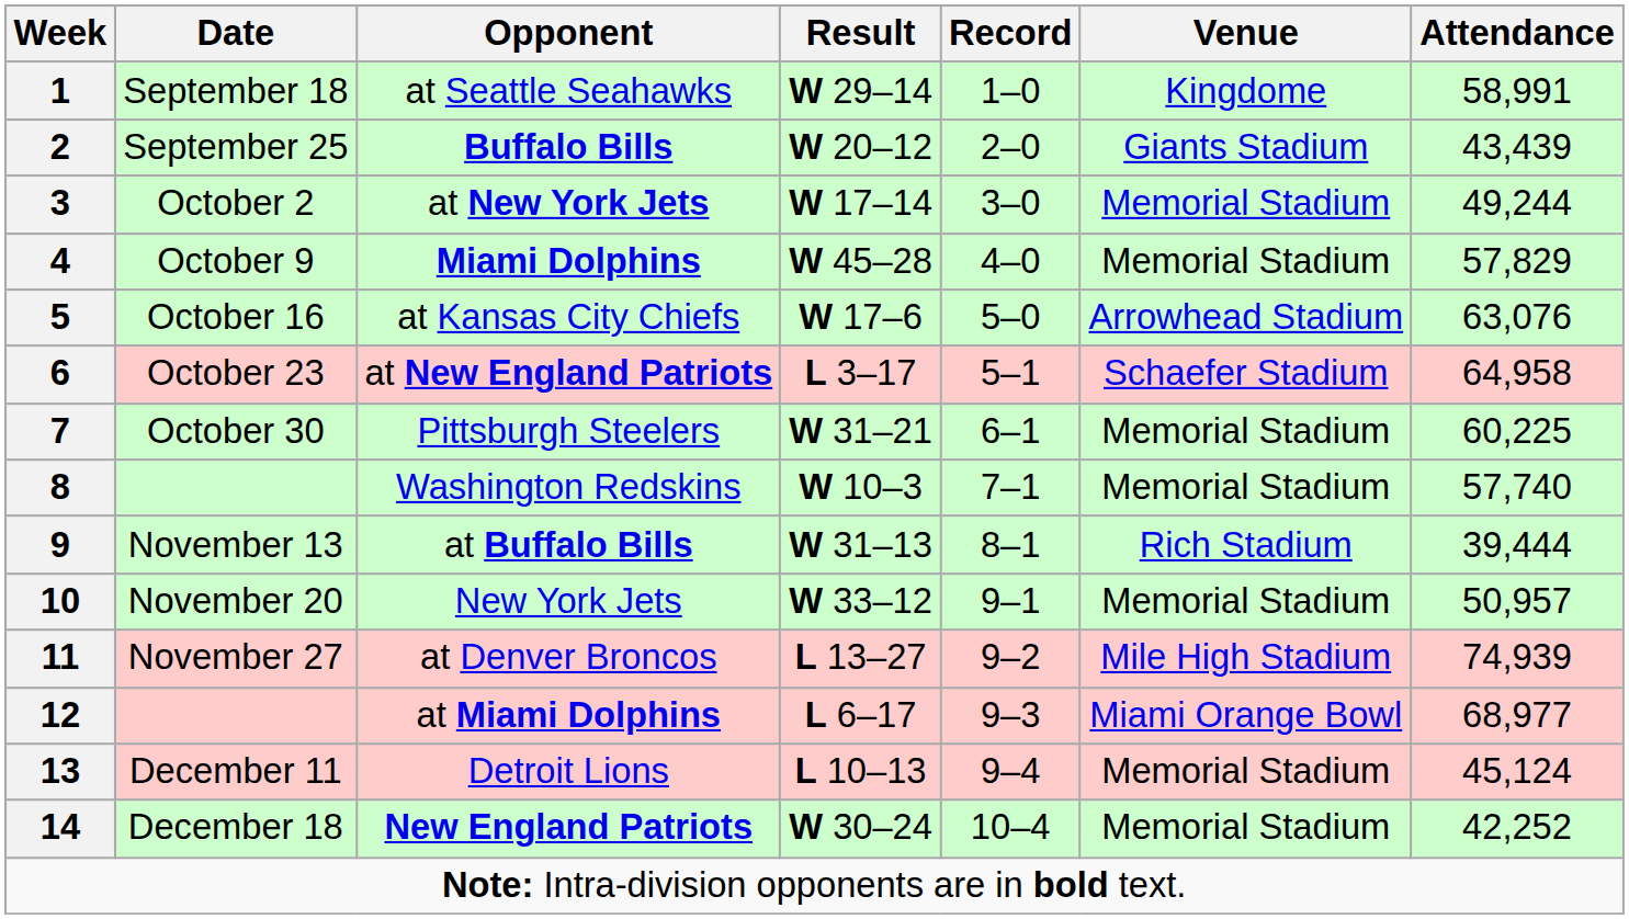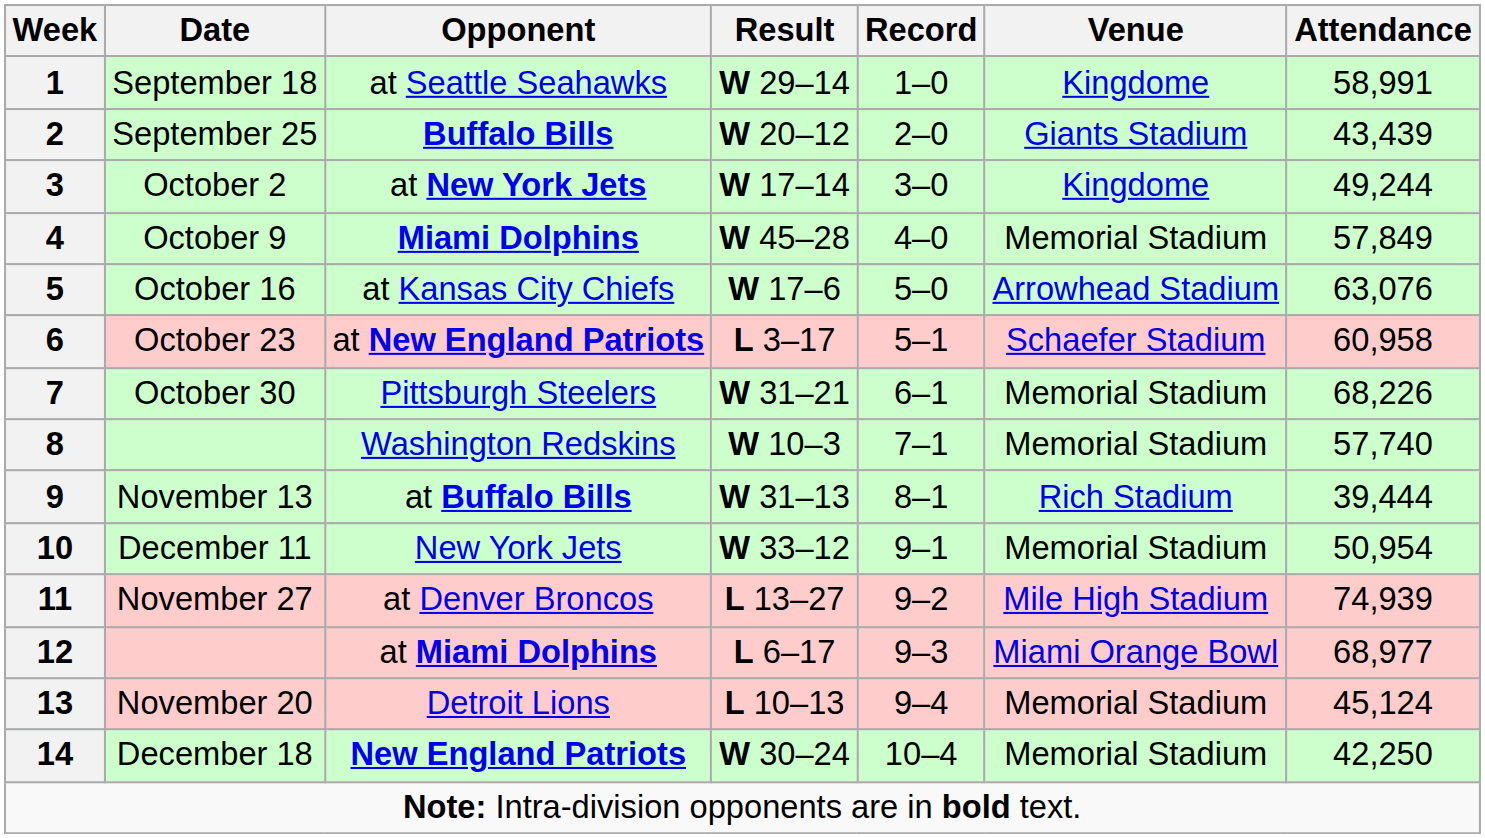3 | Venue: Memorial Stadium -> Kingdome
4 | Attendance: 57,829 -> 57,849
6 | Attendance: 64,958 -> 60,958
7 | Attendance: 60,225 -> 68,226
10 | Date: November 20 -> December 11
10 | Attendance: 50,957 -> 50,954
13 | Date: December 11 -> November 20
14 | Attendance: 42,252 -> 42,250
